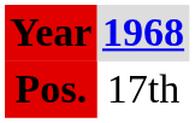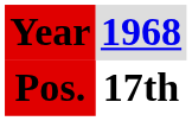Pos. | 1968: normal -> bold
